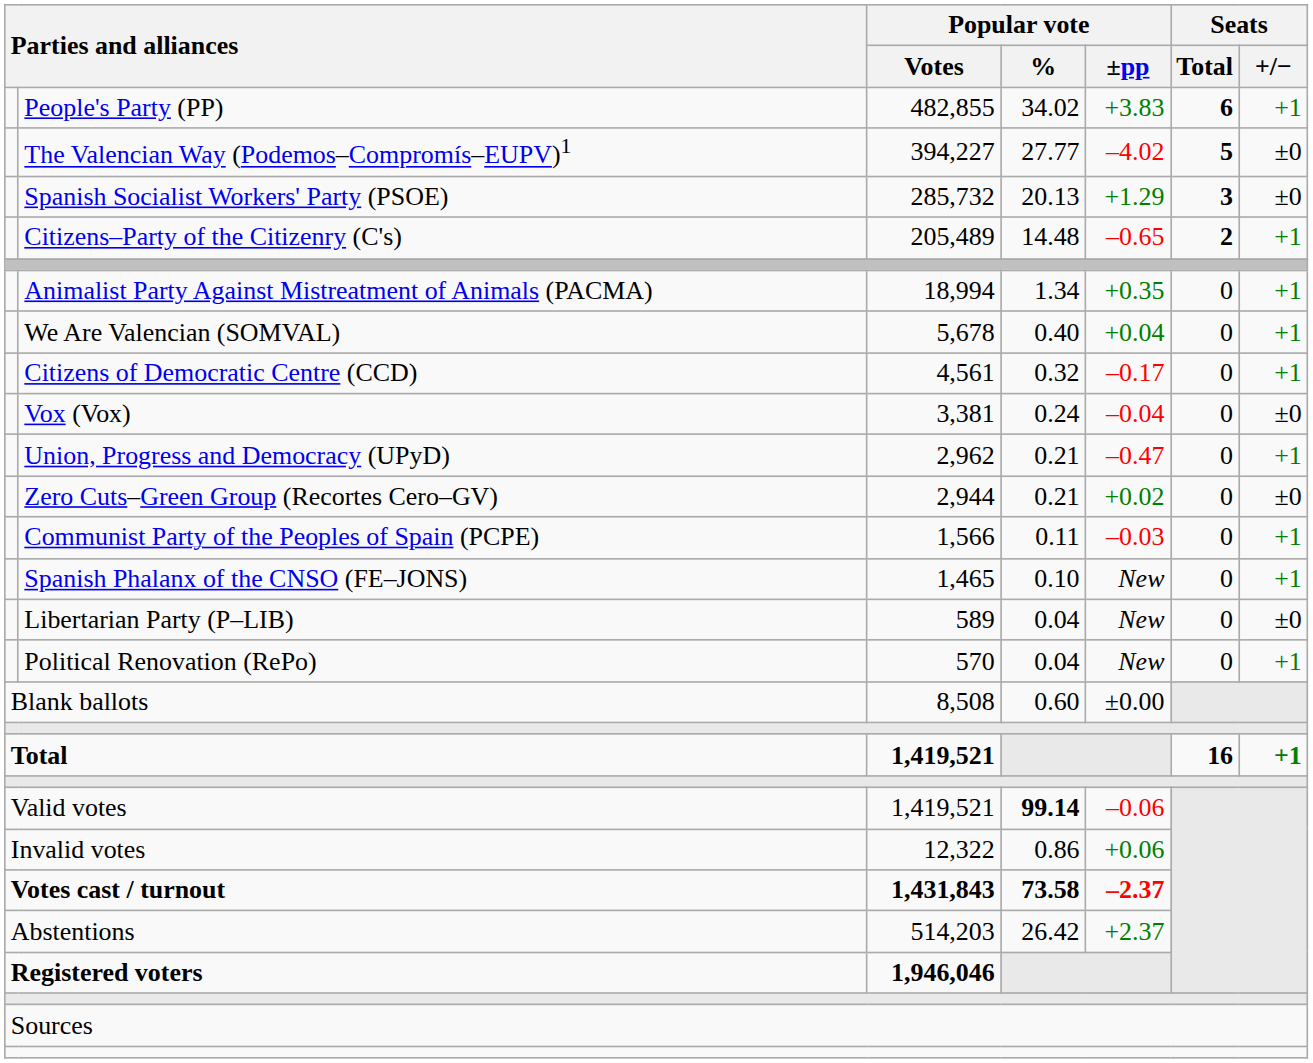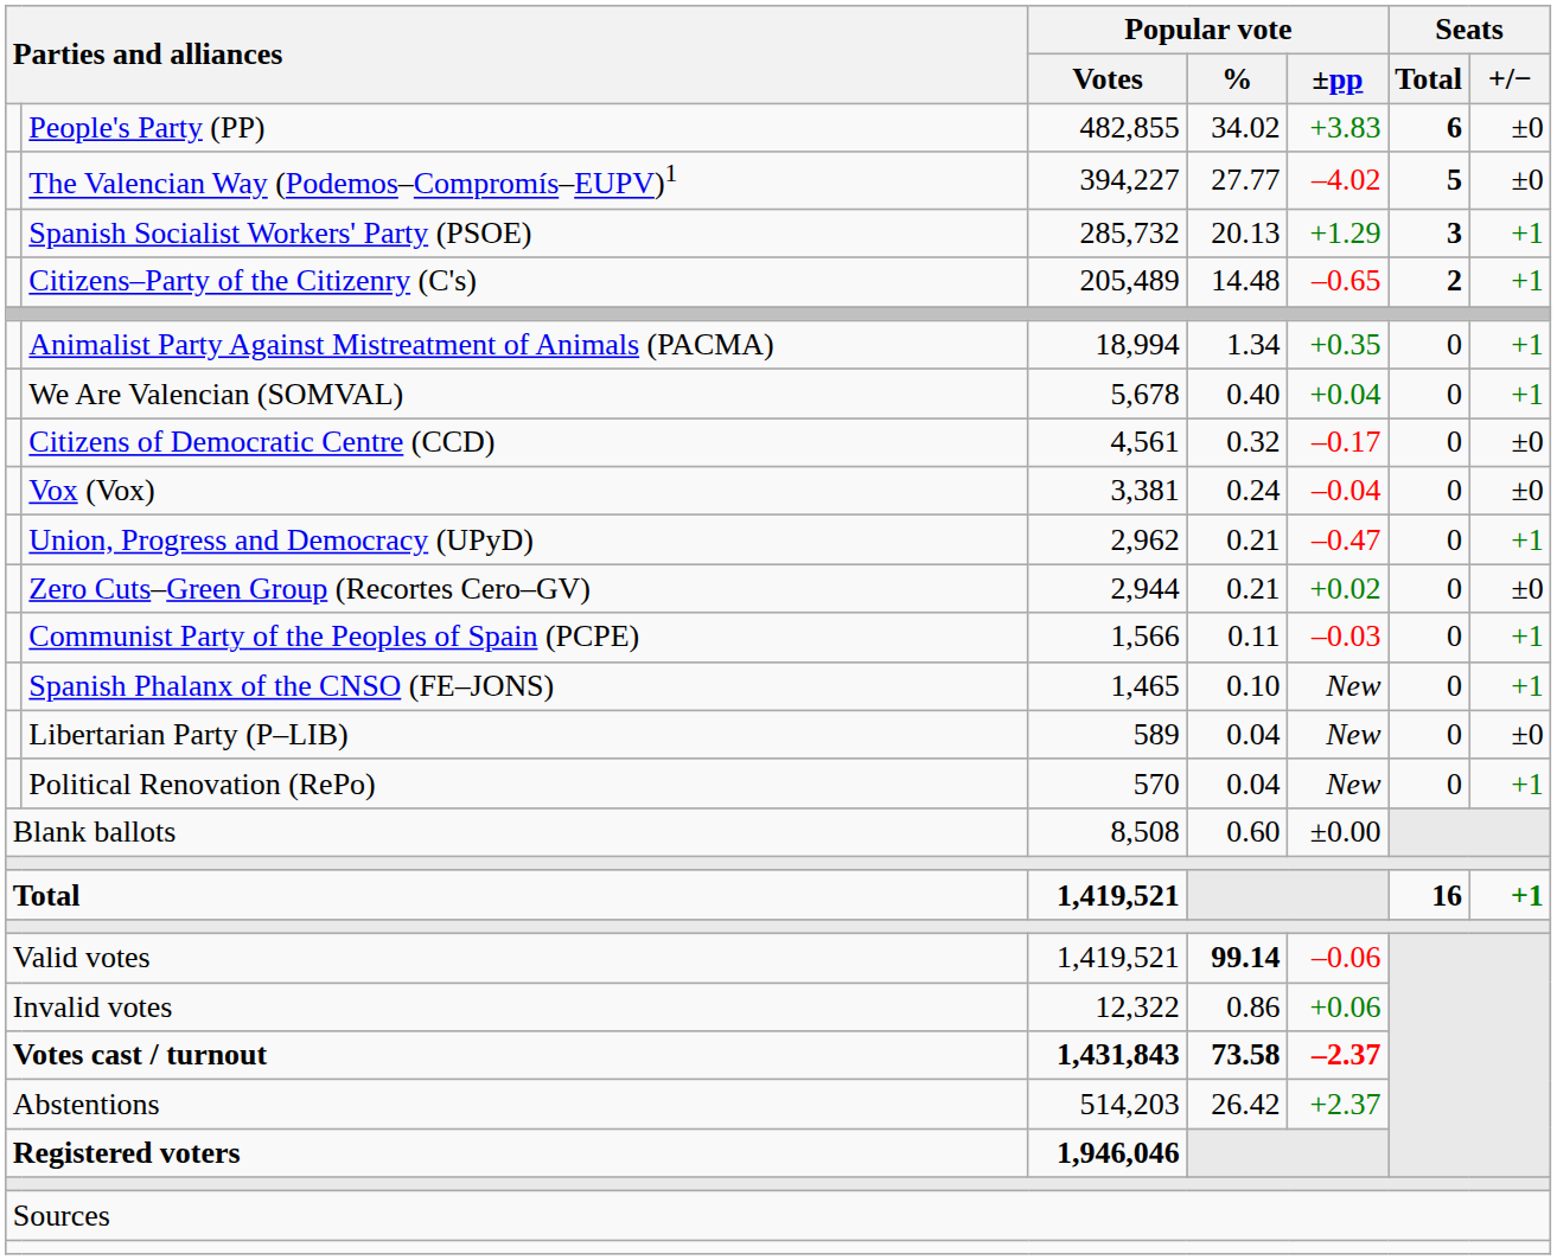People's Party (PP) | Seats / +/−: +1 -> ±0
Spanish Socialist Workers' Party (PSOE) | Seats / +/−: ±0 -> +1
Citizens of Democratic Centre (CCD) | Seats / +/−: +1 -> ±0
